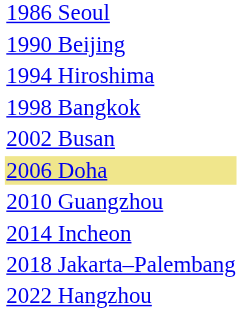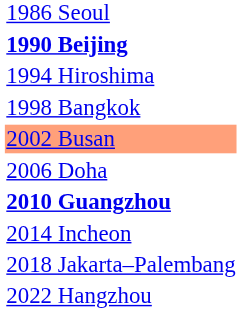1990 Beijing | column 1: normal -> bold
2002 Busan | column 1: no background -> lightsalmon background
2006 Doha | column 1: khaki background -> no background
2010 Guangzhou | column 1: normal -> bold
